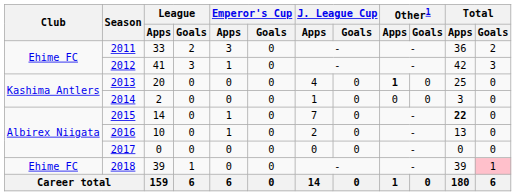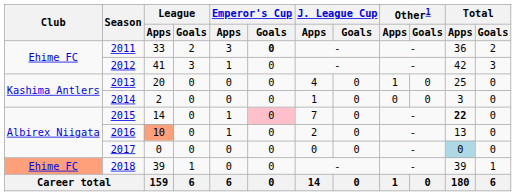2011 | Emperor's Cup / Goals: normal -> bold
2013 | Other1 / Apps: bold -> normal
2015 | Emperor's Cup / Goals: no background -> pink background
2016 | League / Apps: no background -> lightsalmon background
2017 | Total / Apps: no background -> lightblue background
2018 | Club: no background -> lightsalmon background
2018 | Total / Goals: pink background -> no background
